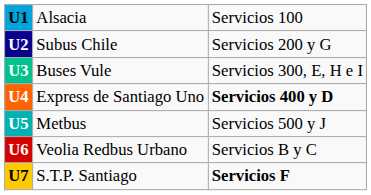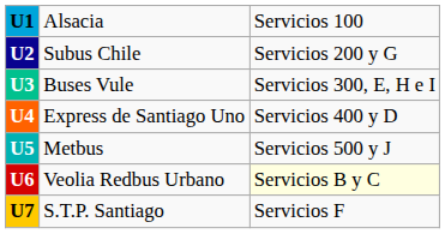Express de Santiago Uno | column 3: bold -> normal
Veolia Redbus Urbano | column 3: no background -> lightyellow background
S.T.P. Santiago | column 3: bold -> normal
